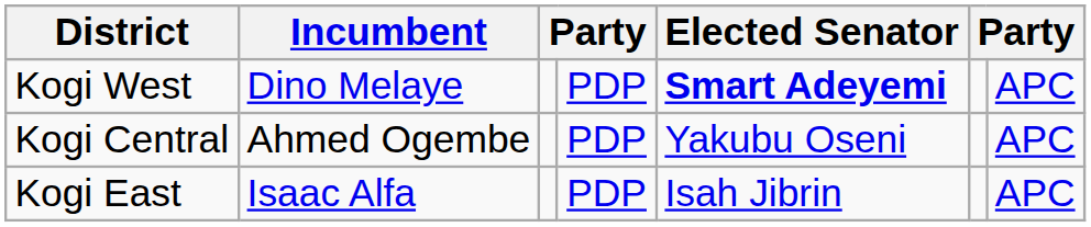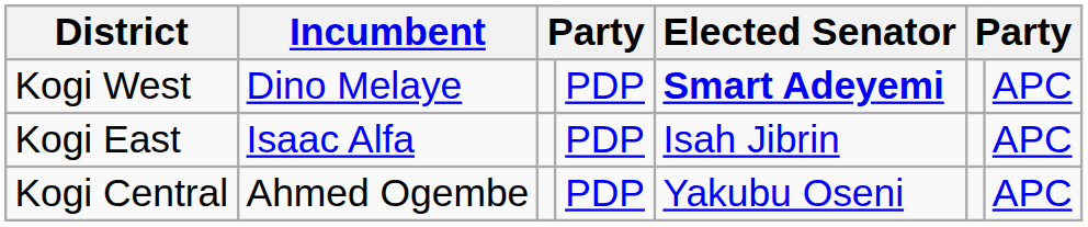rows swapped: Kogi Central <-> Kogi East
